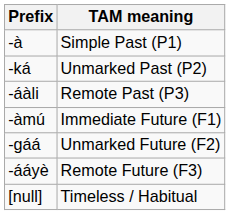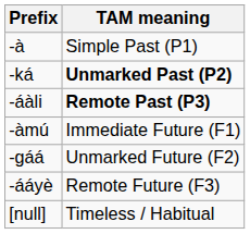-ká | TAM meaning: normal -> bold
-áàli | TAM meaning: normal -> bold
